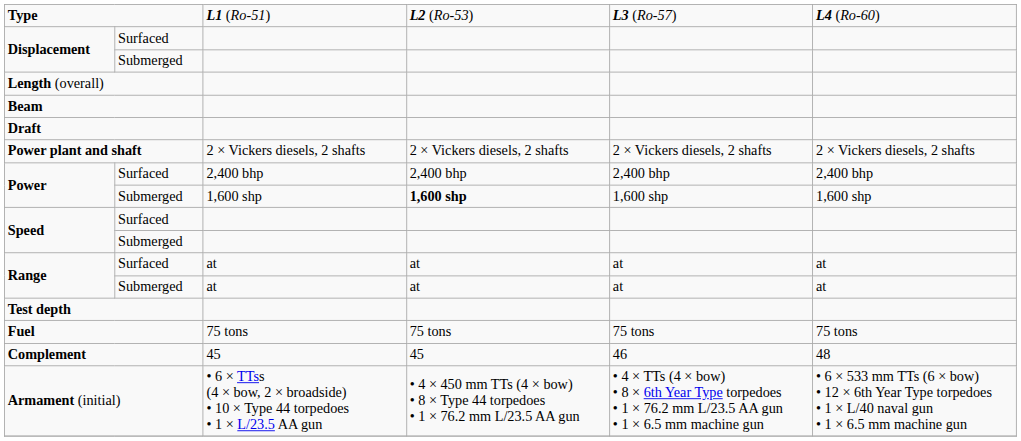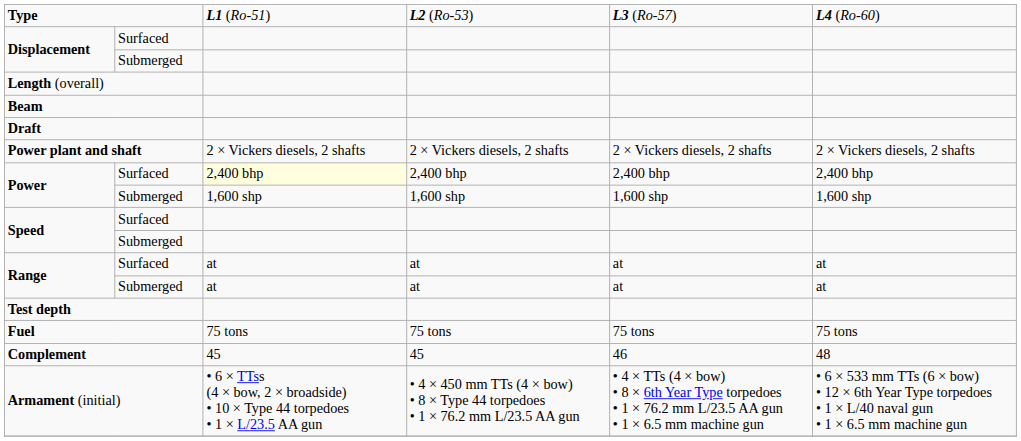Power / Surfaced | column 3: no background -> lightyellow background
Power / Submerged | column 4: bold -> normal
